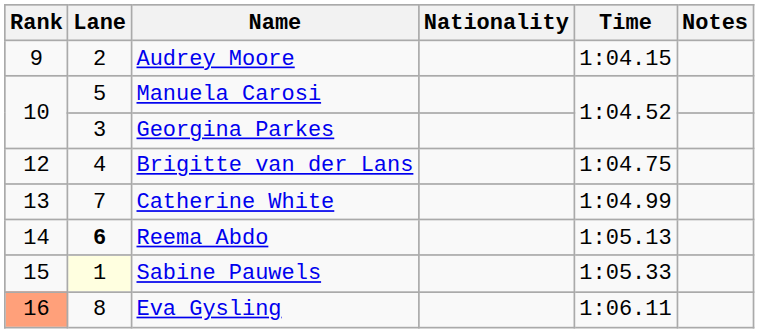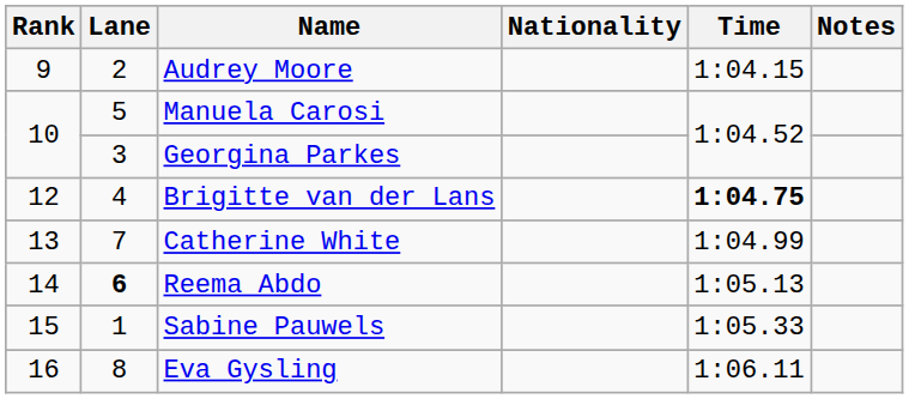Brigitte van der Lans | Time: normal -> bold
Sabine Pauwels | Lane: lightyellow background -> no background
Eva Gysling | Rank: lightsalmon background -> no background
